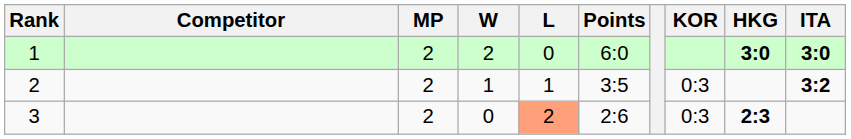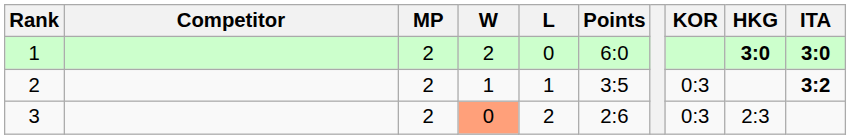3 | W: no background -> lightsalmon background
3 | L: lightsalmon background -> no background
3 | HKG: bold -> normal
